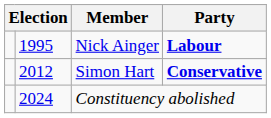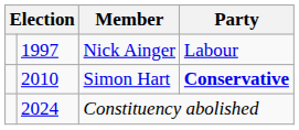Nick Ainger | column 2: 1995 -> 1997
Nick Ainger | Party: bold -> normal
Simon Hart | column 2: 2012 -> 2010
